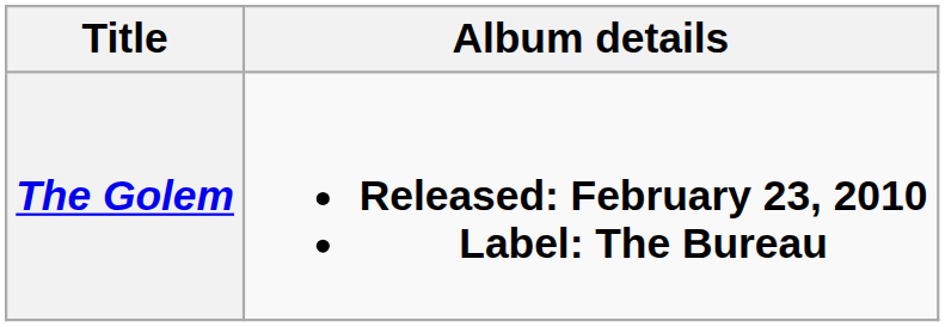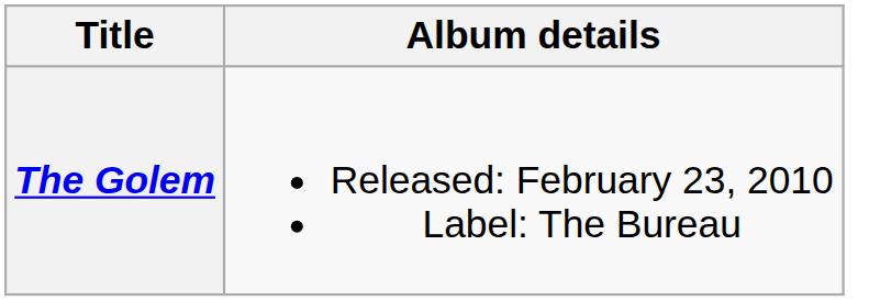The Golem | Album details: bold -> normal
